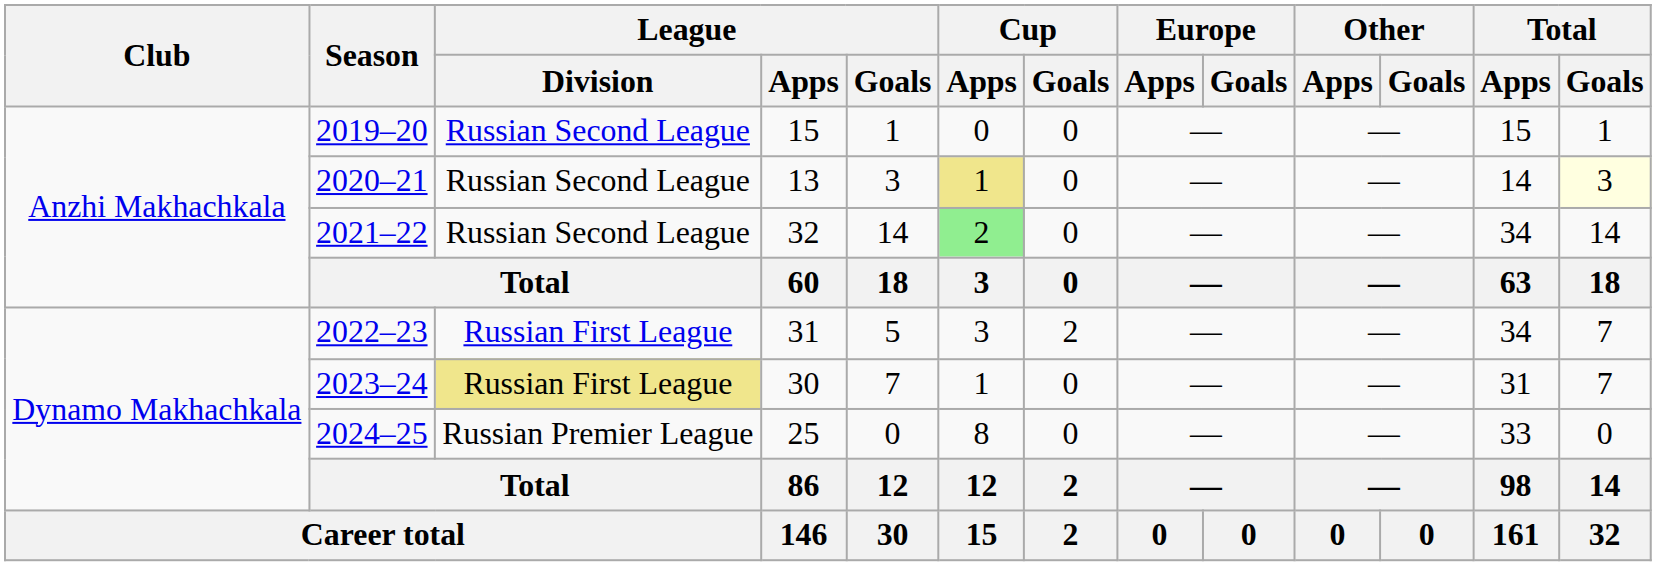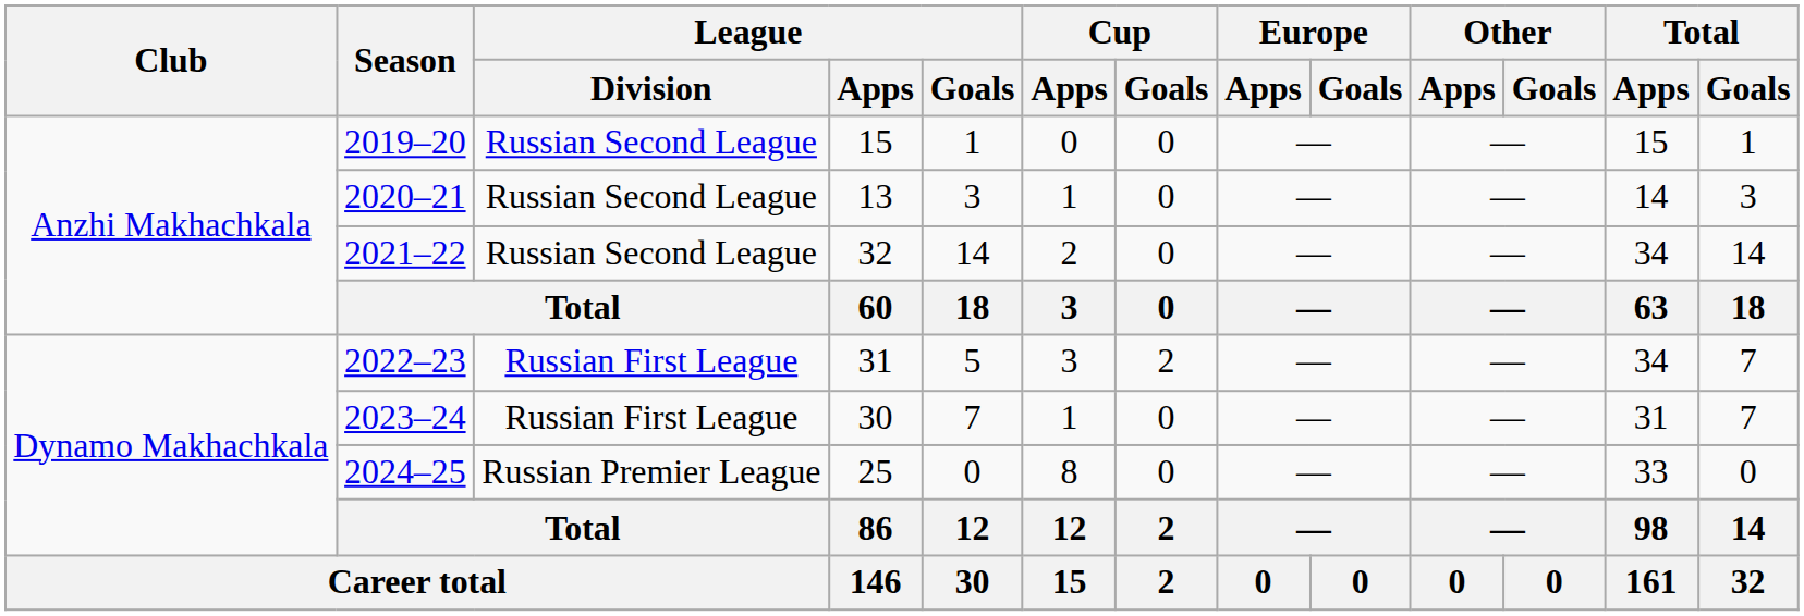2020–21 | Cup / Apps: khaki background -> no background
2020–21 | Total / Goals: lightyellow background -> no background
2021–22 | Cup / Apps: lightgreen background -> no background
2023–24 | League / Division: khaki background -> no background
